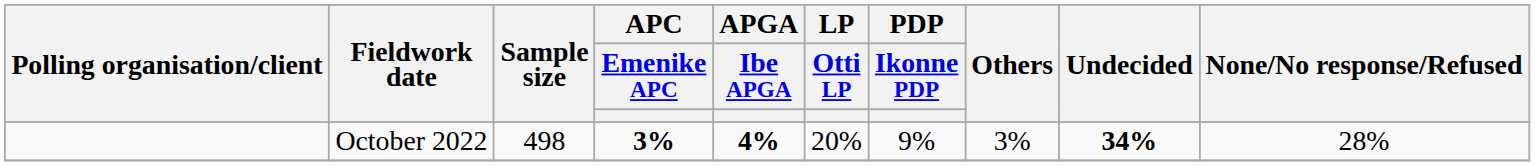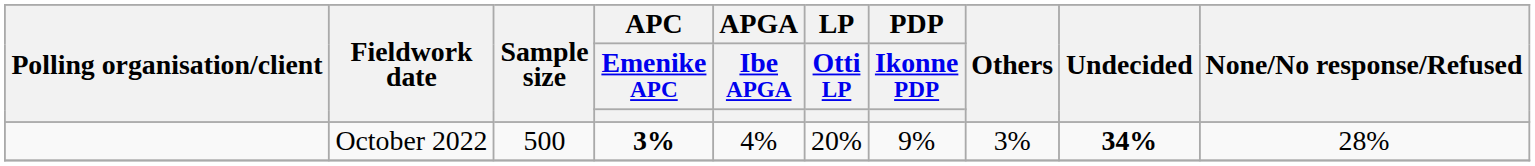October 2022 | Sample size: 498 -> 500
October 2022 | APGA / Ibe APGA: bold -> normal
